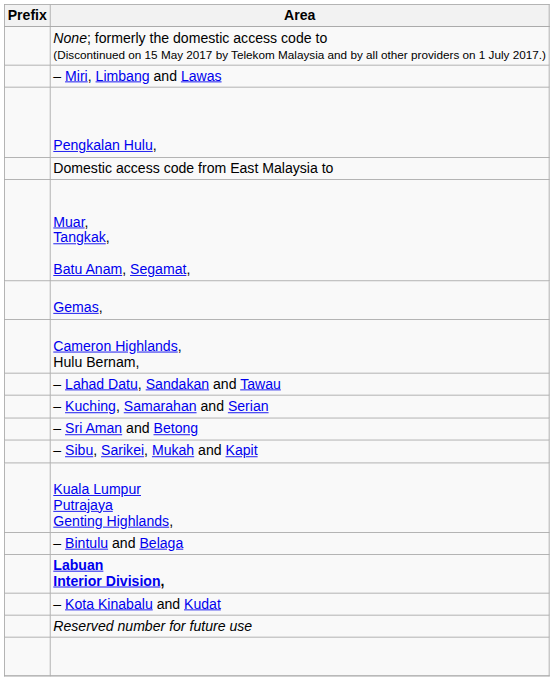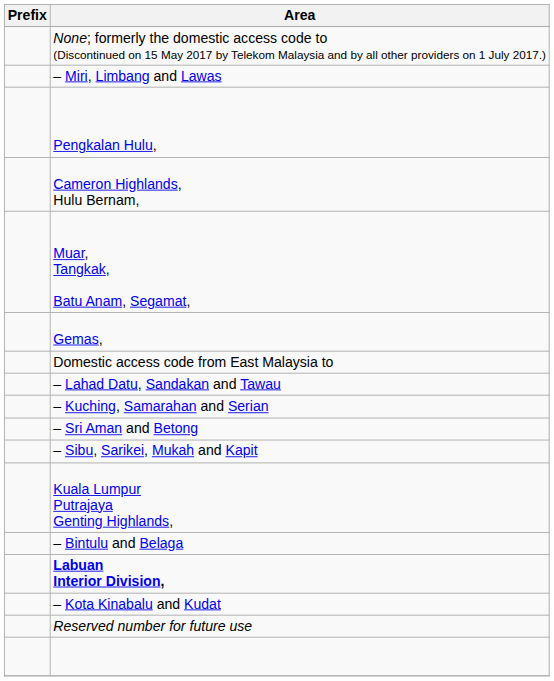row 5 | Area: Domestic access code from East Malaysia to -> Cameron Highlands, Hulu Bernam,
row 8 | Area: Cameron Highlands, Hulu Bernam, -> Domestic access code from East Malaysia to
